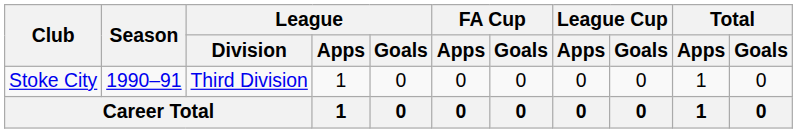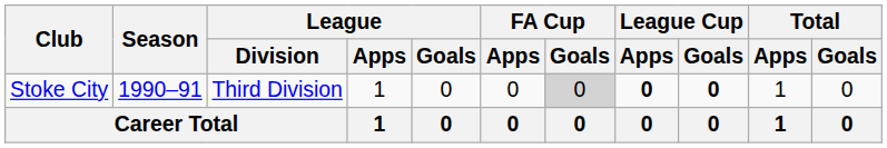Stoke City | FA Cup / Goals: no background -> lightgrey background
Stoke City | League Cup / Apps: normal -> bold
Stoke City | League Cup / Goals: normal -> bold
